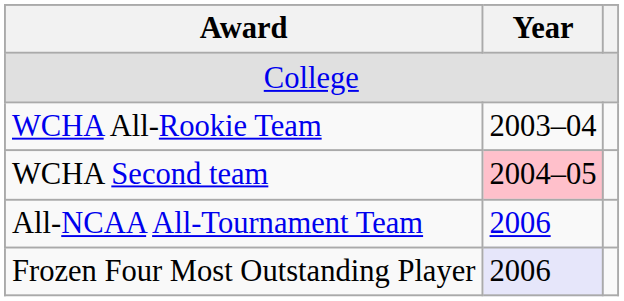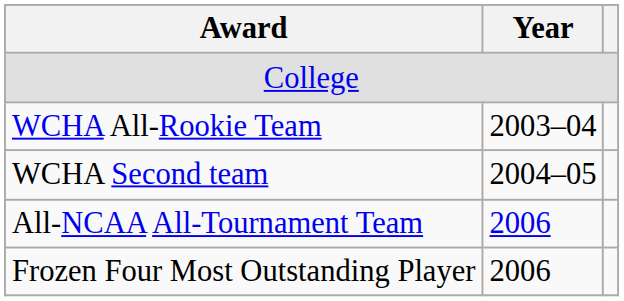WCHA Second team | Year: pink background -> no background
Frozen Four Most Outstanding Player | Year: lavender background -> no background
